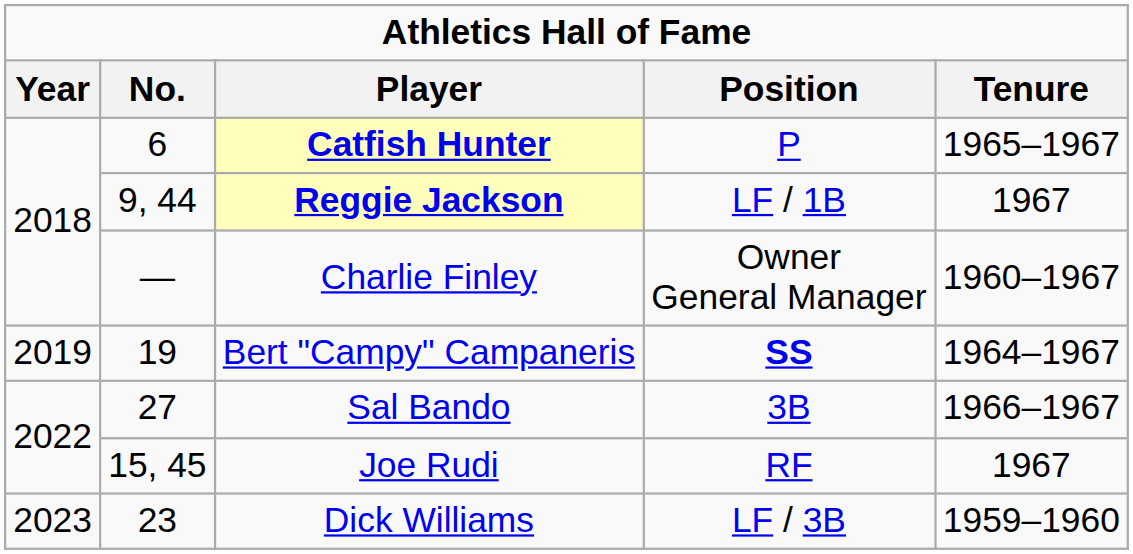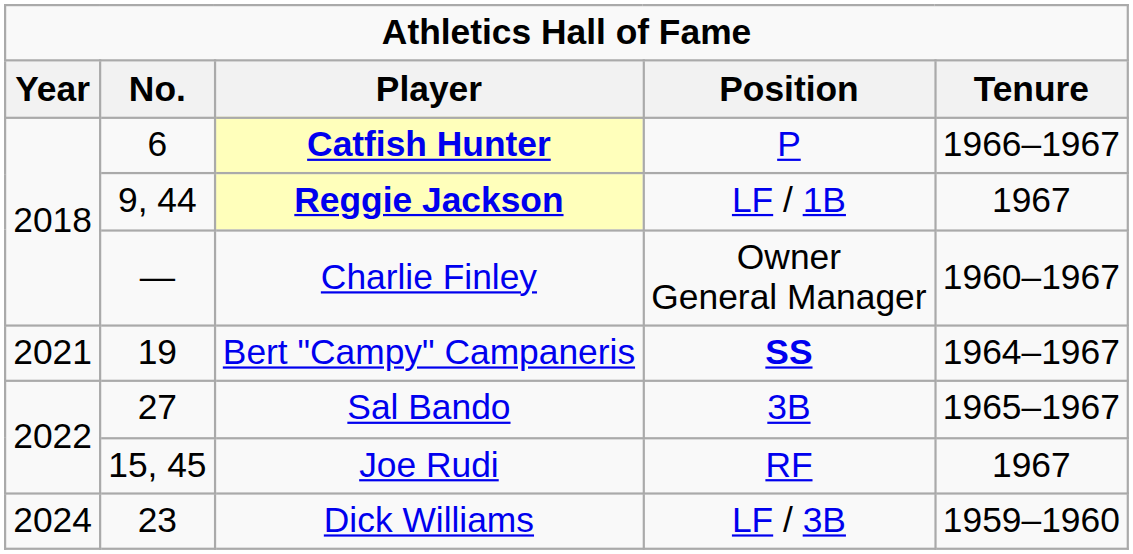Catfish Hunter | Tenure: 1965–1967 -> 1966–1967
Bert "Campy" Campaneris | Year: 2019 -> 2021
Sal Bando | Tenure: 1966–1967 -> 1965–1967
Dick Williams | Year: 2023 -> 2024
